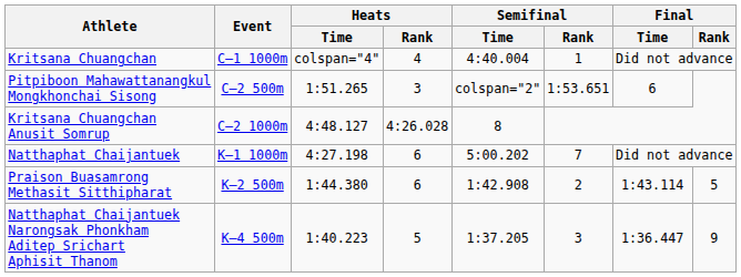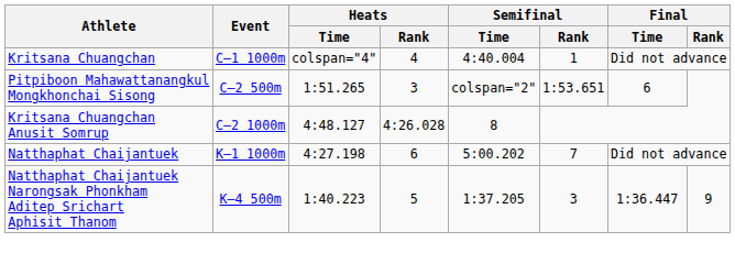- row: Praison Buasamrong Methasit Sitthipharat | K–2 500m | 1:44.380 | 6 | 1:42.908 | 2 | 1:43.114 | 5
